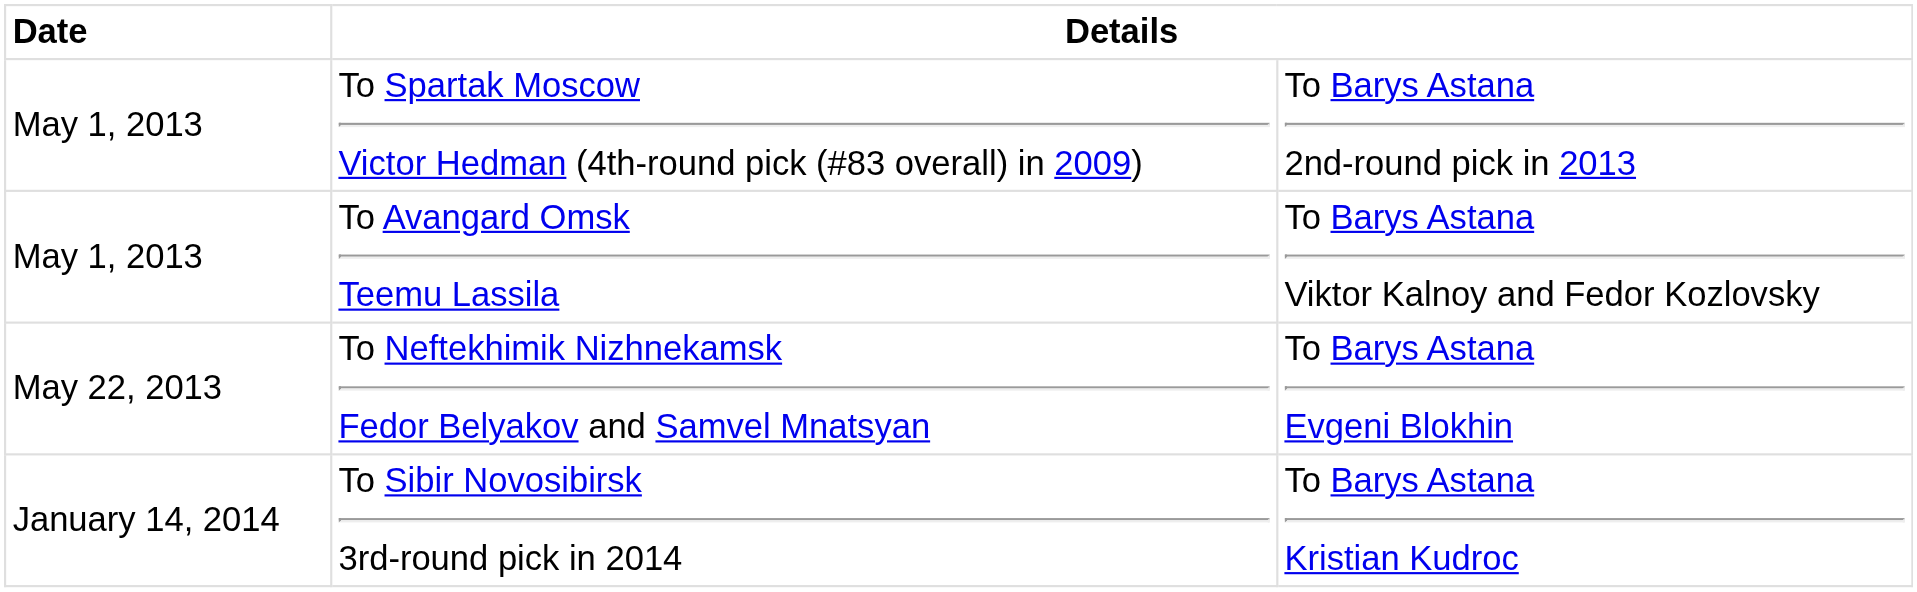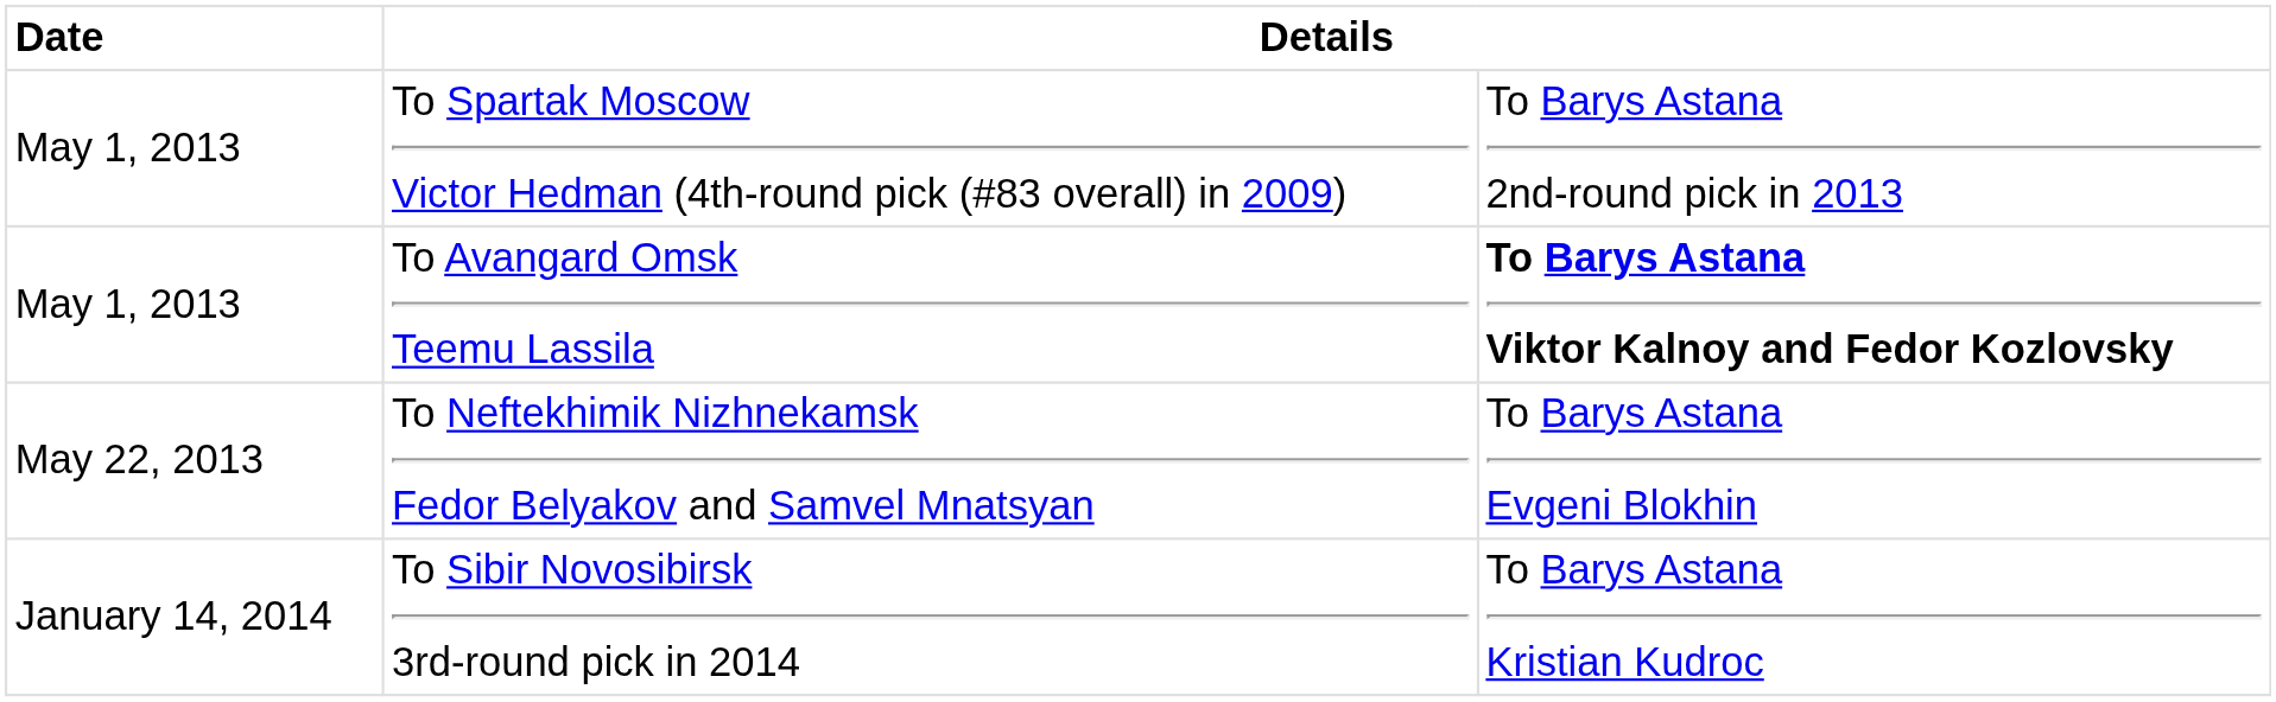To Avangard Omsk Teemu Lassila | column 3: normal -> bold
